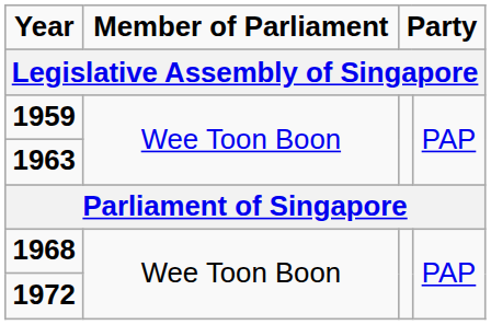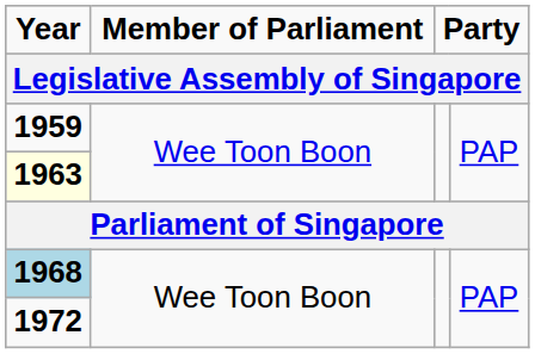1963 | Year: no background -> lightyellow background
1968 | Year: no background -> lightblue background
